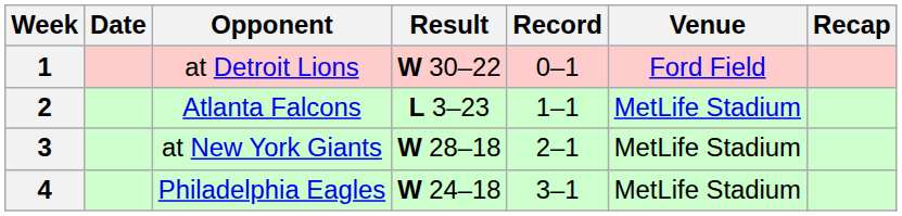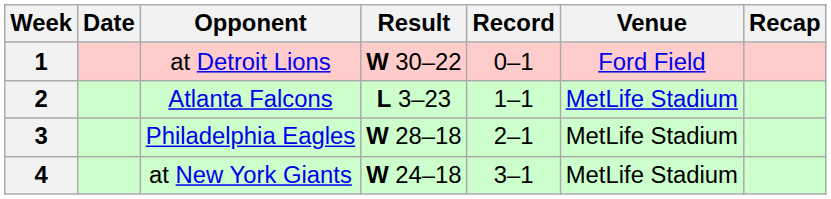3 | Opponent: at New York Giants -> Philadelphia Eagles
4 | Opponent: Philadelphia Eagles -> at New York Giants
